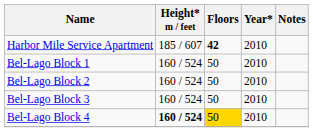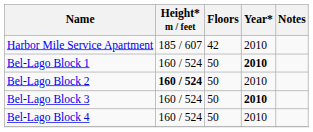Harbor Mile Service Apartment | Floors: bold -> normal
Bel-Lago Block 1 | Year*: normal -> bold
Bel-Lago Block 2 | Height* m / feet: normal -> bold
Bel-Lago Block 3 | Year*: normal -> bold
Bel-Lago Block 4 | Height* m / feet: bold -> normal
Bel-Lago Block 4 | Floors: gold background -> no background
